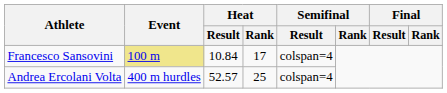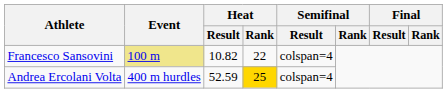Francesco Sansovini | Heat / Result: 10.84 -> 10.82
Francesco Sansovini | Heat / Rank: 17 -> 22
Andrea Ercolani Volta | Heat / Result: 52.57 -> 52.59
Andrea Ercolani Volta | Heat / Rank: no background -> gold background
